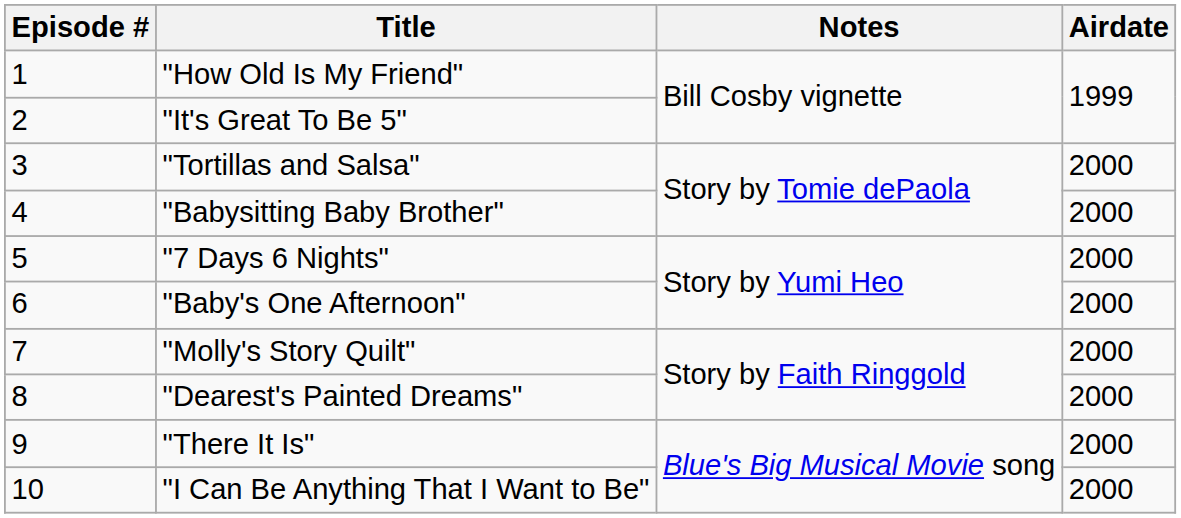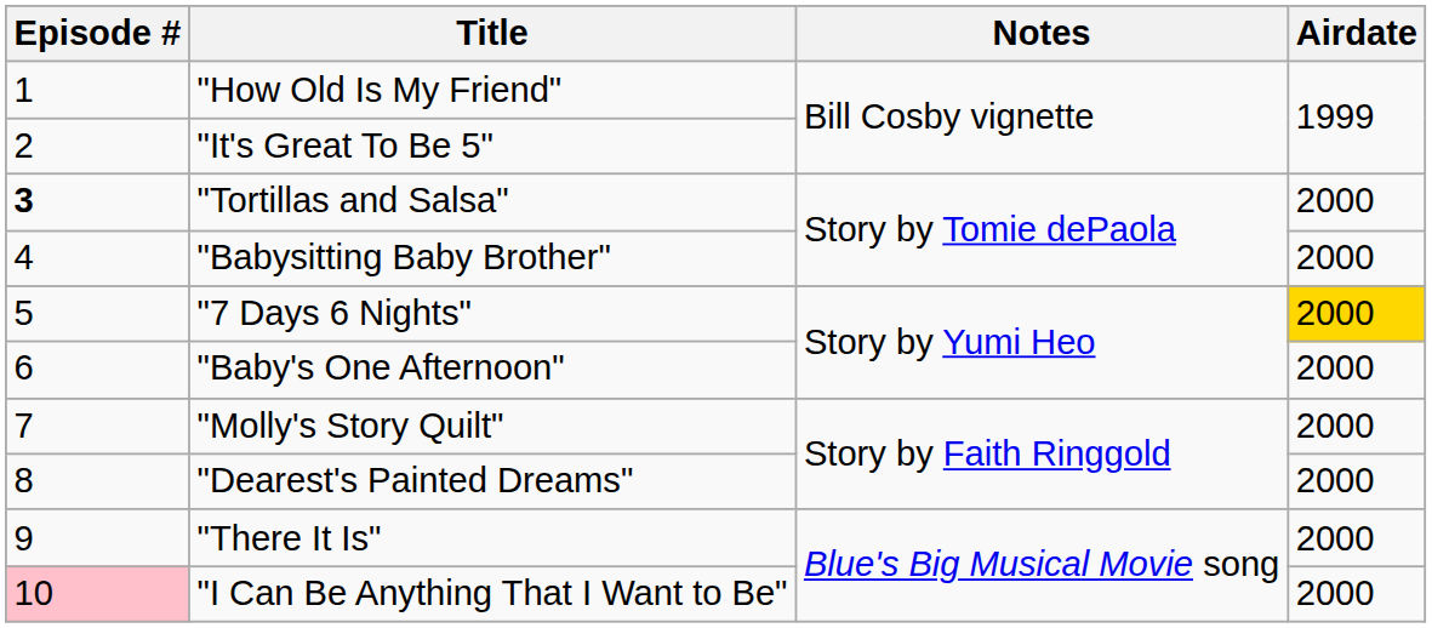"Tortillas and Salsa" | Episode #: normal -> bold
"7 Days 6 Nights" | Airdate: no background -> gold background
"I Can Be Anything That I Want to Be" | Episode #: no background -> pink background
